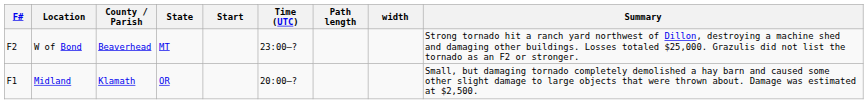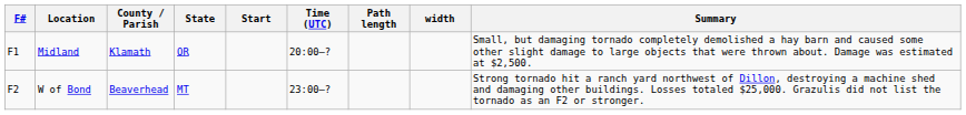rows swapped: Midland <-> W of Bond
